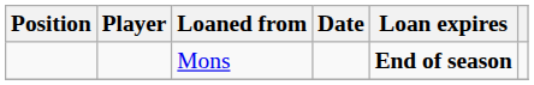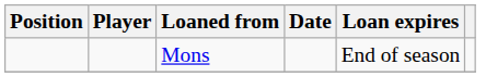Mons | Loan expires: bold -> normal
